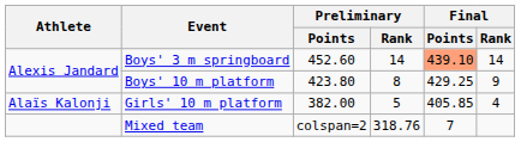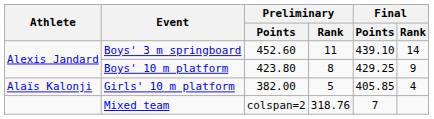Boys' 3 m springboard | Preliminary / Rank: 14 -> 11
Boys' 3 m springboard | Final / Points: lightsalmon background -> no background
